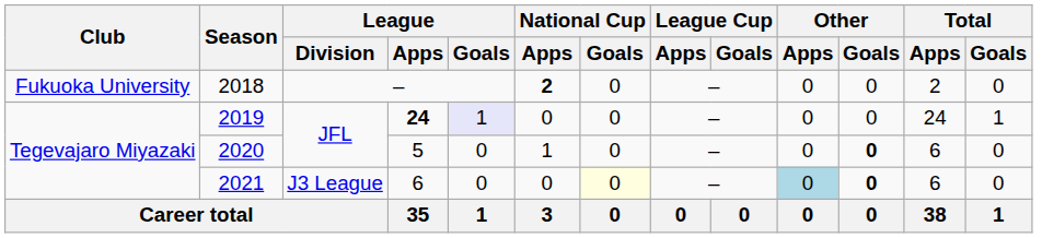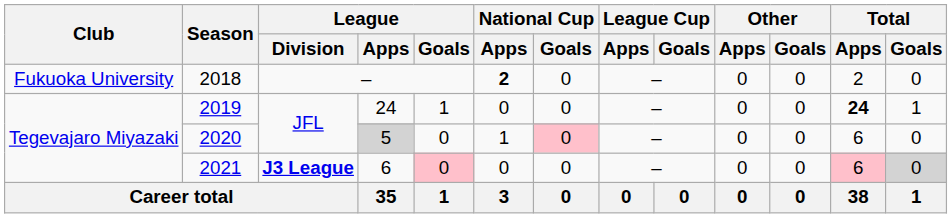2019 | League / Apps: bold -> normal
2019 | League / Goals: lavender background -> no background
2019 | Total / Apps: normal -> bold
2020 | League / Apps: no background -> lightgrey background
2020 | National Cup / Goals: no background -> pink background
2020 | Other / Goals: bold -> normal
2021 | League / Division: normal -> bold
2021 | League / Goals: no background -> pink background
2021 | National Cup / Goals: lightyellow background -> no background
2021 | Other / Apps: lightblue background -> no background
2021 | Other / Goals: bold -> normal
2021 | Total / Apps: no background -> pink background
2021 | Total / Goals: no background -> lightgrey background
